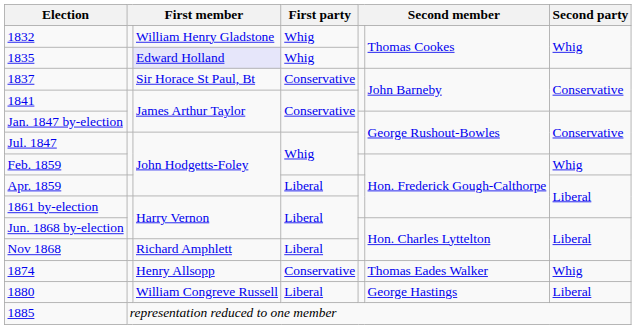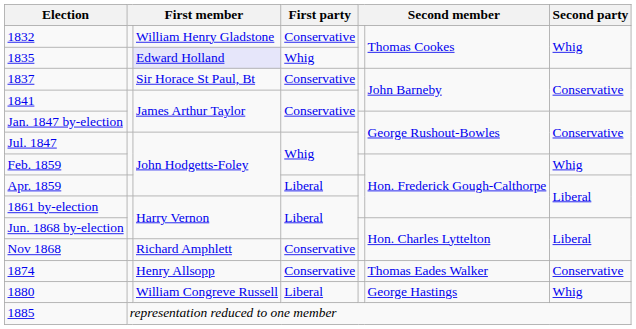1832 | First party: Whig -> Conservative
Nov 1868 | First party: Liberal -> Conservative
1874 | Second party: Whig -> Conservative
1880 | Second party: Liberal -> Whig
